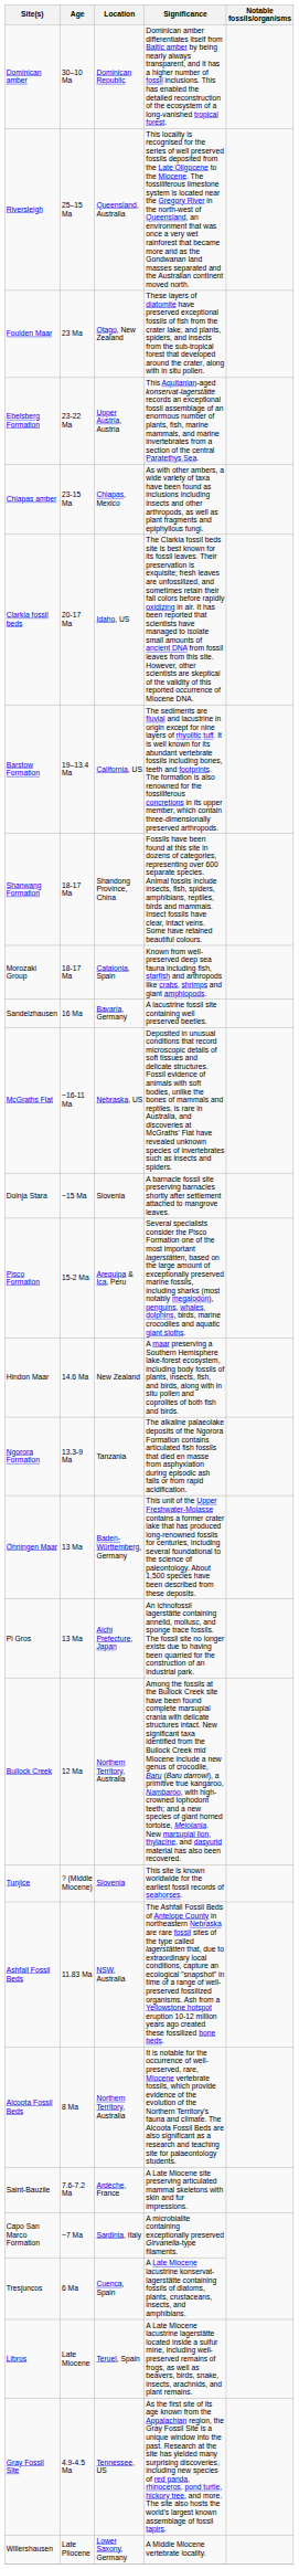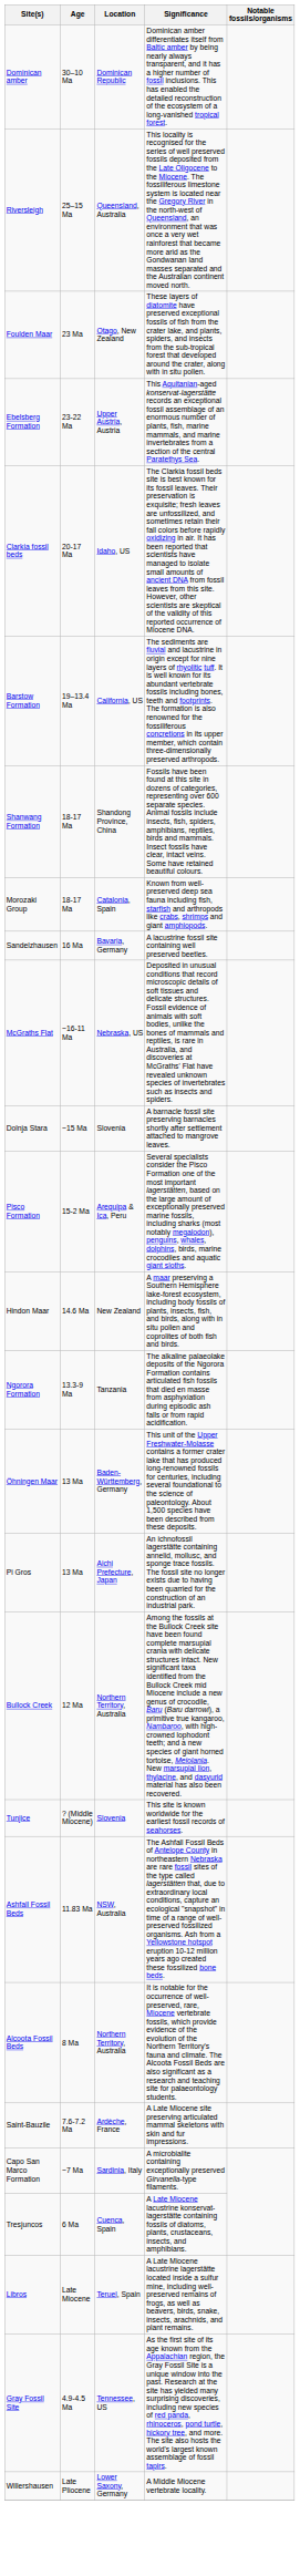- row: Chiapas amber | 23-15 Ma | Chiapas, Mexico | As with other ambers, a wide variety of taxa have been found as inclusions including insects and other arthropods, as well as plant fragments and epiphyllous fungi.
